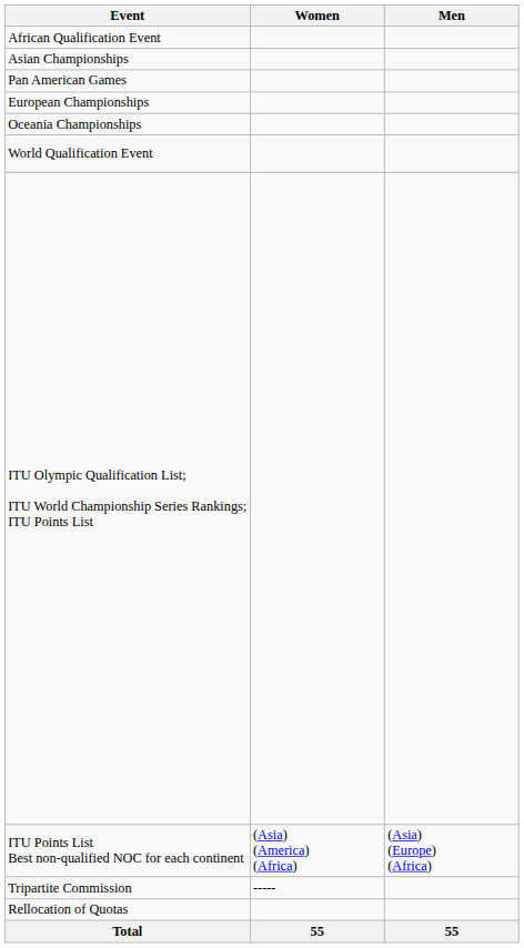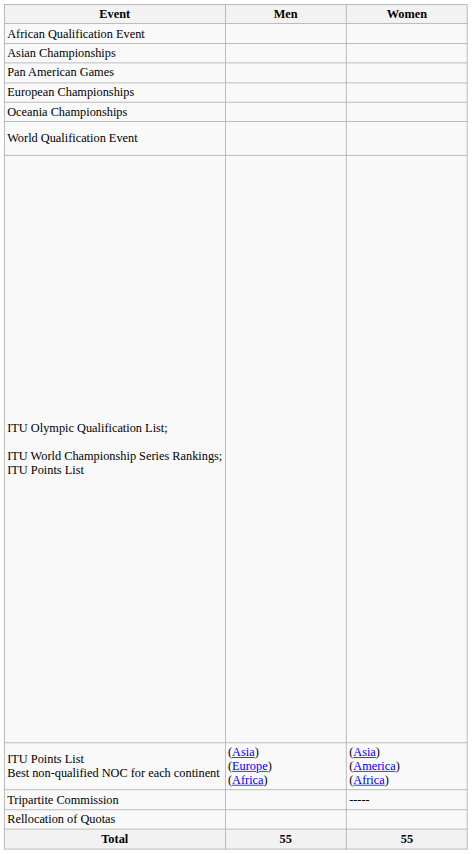columns swapped: Men <-> Women
